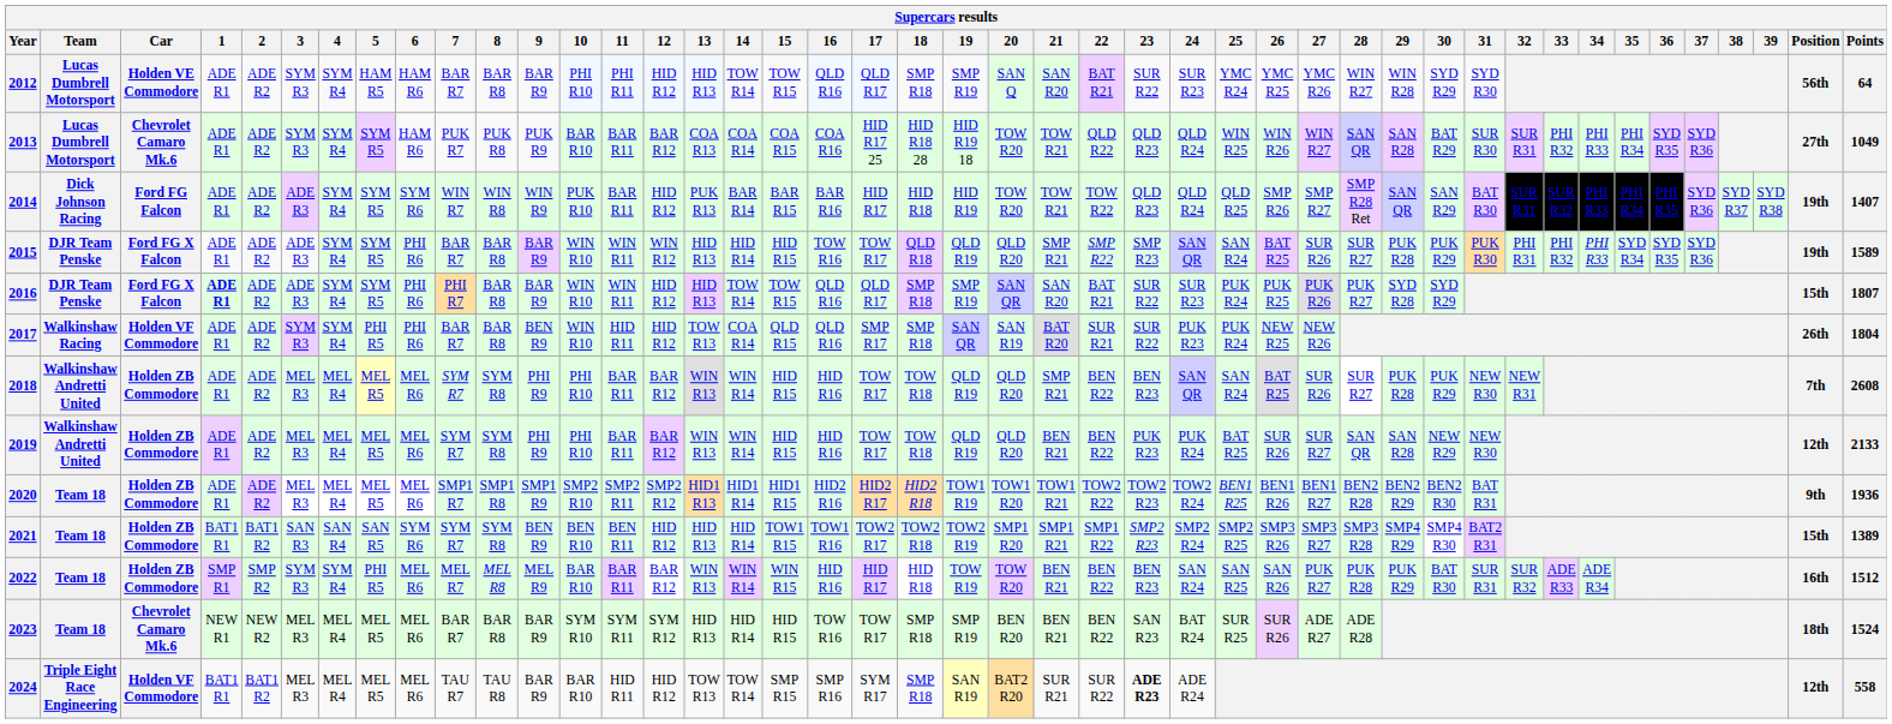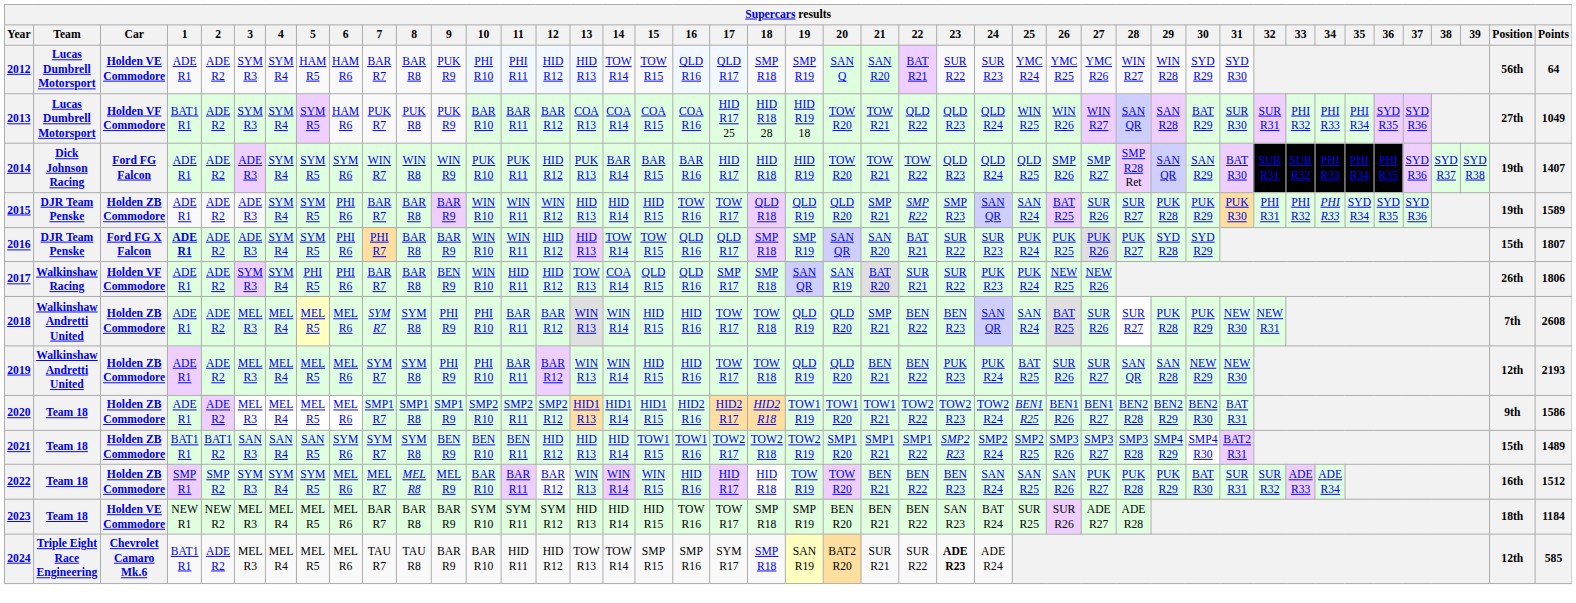2012 | 9: BAR R9 -> PUK R9
2013 | Car: Chevrolet Camaro Mk.6 -> Holden VF Commodore
2013 | 1: ADE R1 -> BAT1 R1
2014 | 11: BAR R11 -> PUK R11
2015 | Car: Ford FG X Falcon -> Holden ZB Commodore
2017 | Points: 1804 -> 1806
2019 | Points: 2133 -> 2193
2020 | Points: 1936 -> 1586
2021 | Points: 1389 -> 1489
2022 | 5: PHI R5 -> SYM R5
2023 | Car: Chevrolet Camaro Mk.6 -> Holden VE Commodore
2023 | Points: 1524 -> 1184
2024 | Car: Holden VF Commodore -> Chevrolet Camaro Mk.6
2024 | 2: BAT1 R2 -> ADE R2
2024 | Points: 558 -> 585
